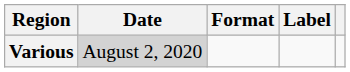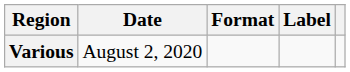Various | Date: lightgrey background -> no background
